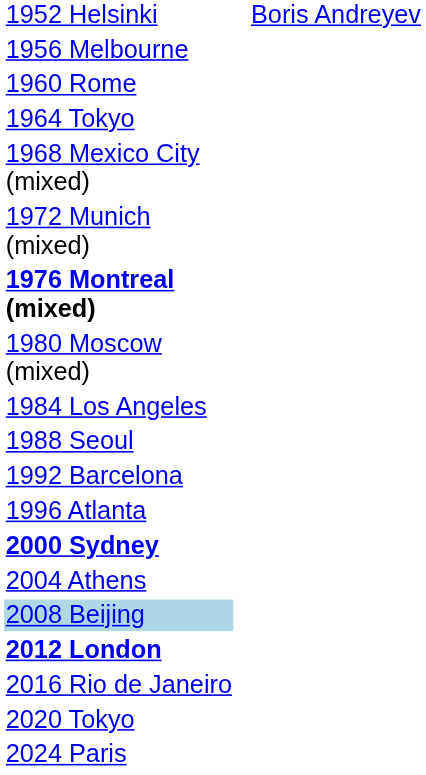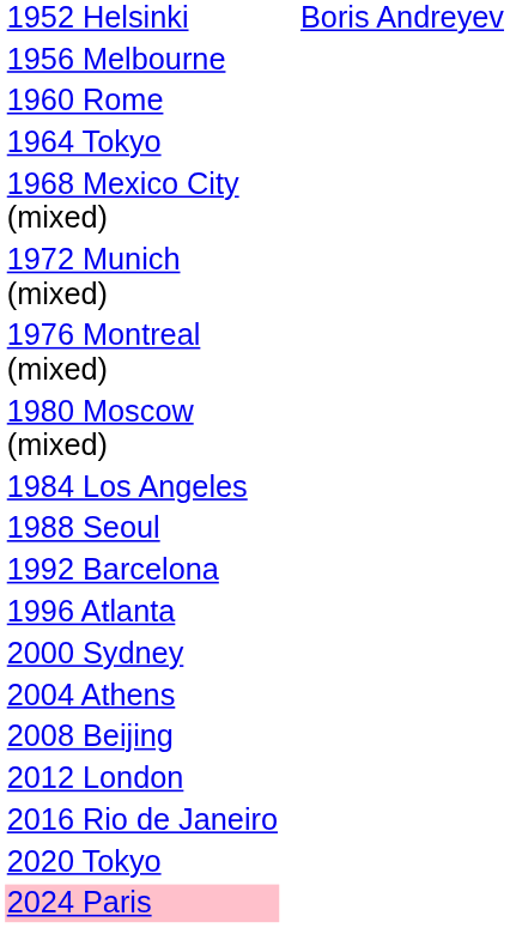1976 Montreal (mixed) | column 1: bold -> normal
2000 Sydney | column 1: bold -> normal
2008 Beijing | column 1: lightblue background -> no background
2012 London | column 1: bold -> normal
2024 Paris | column 1: no background -> pink background
